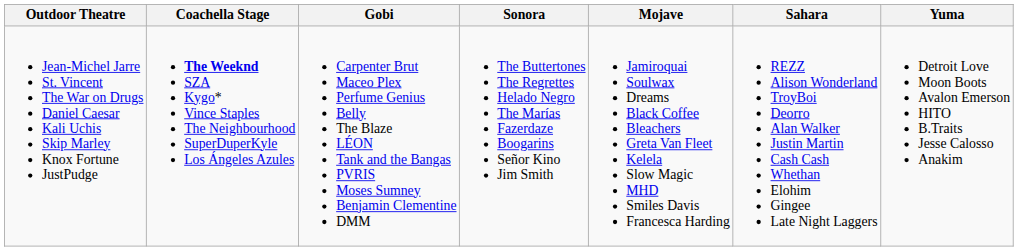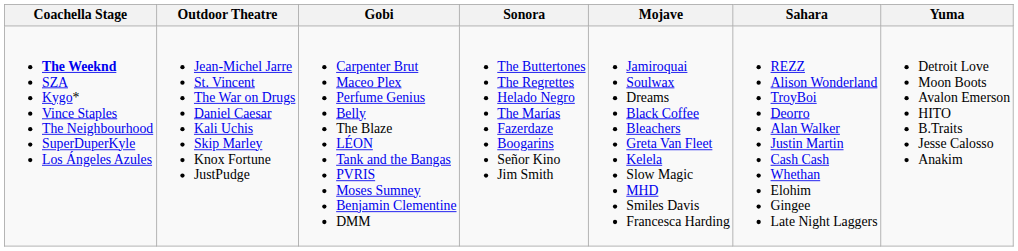columns swapped: Coachella Stage <-> Outdoor Theatre
